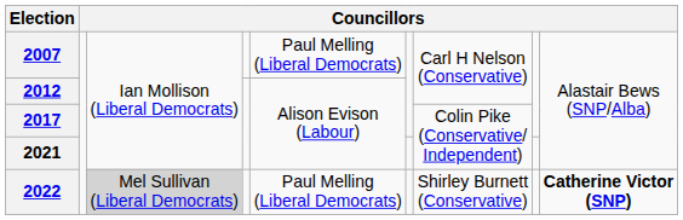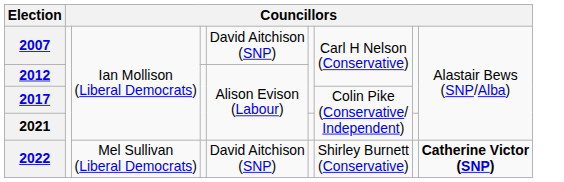2007 | column 5: Paul Melling (Liberal Democrats) -> David Aitchison (SNP)
2022 | column 3: lightgrey background -> no background
2022 | column 5: Paul Melling (Liberal Democrats) -> David Aitchison (SNP)
